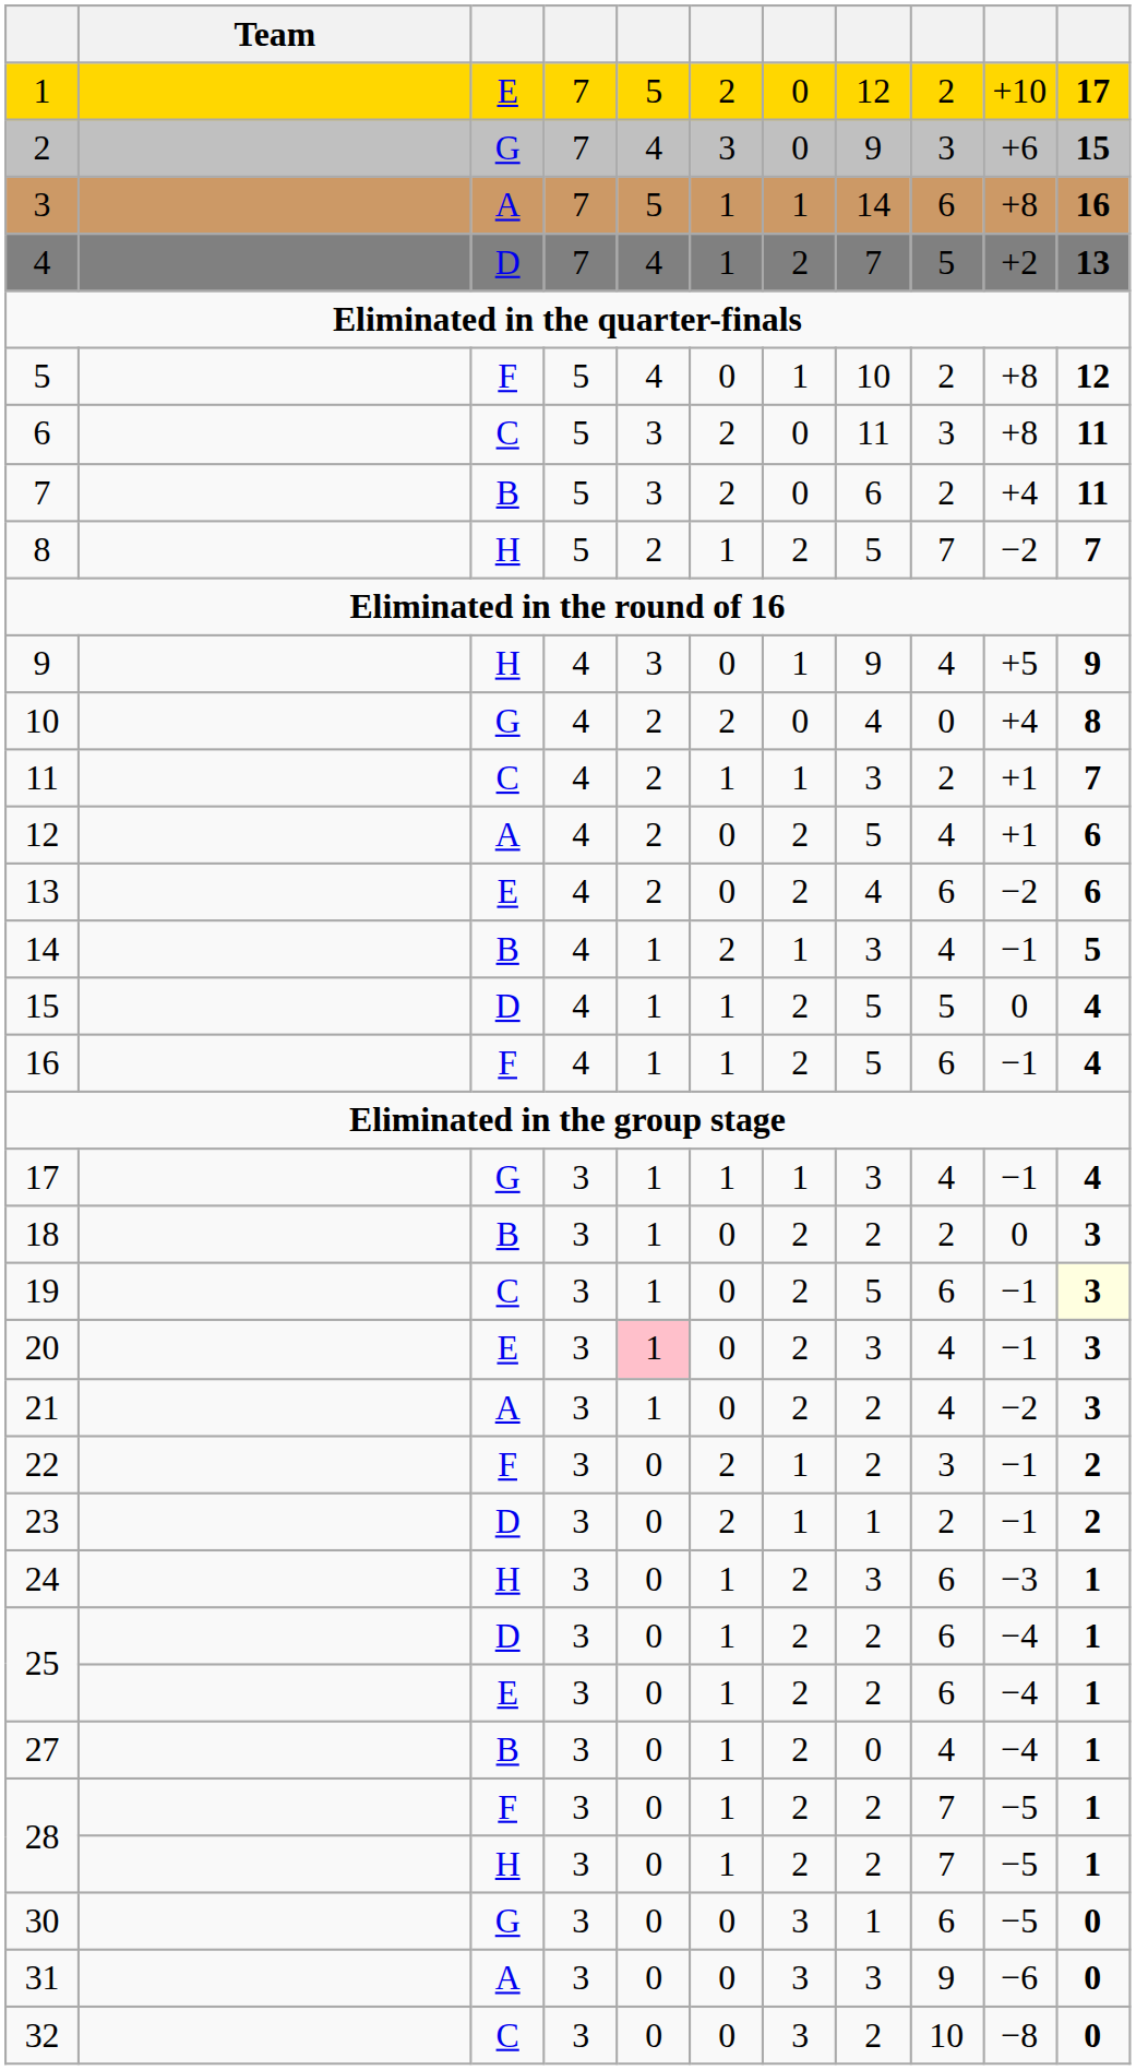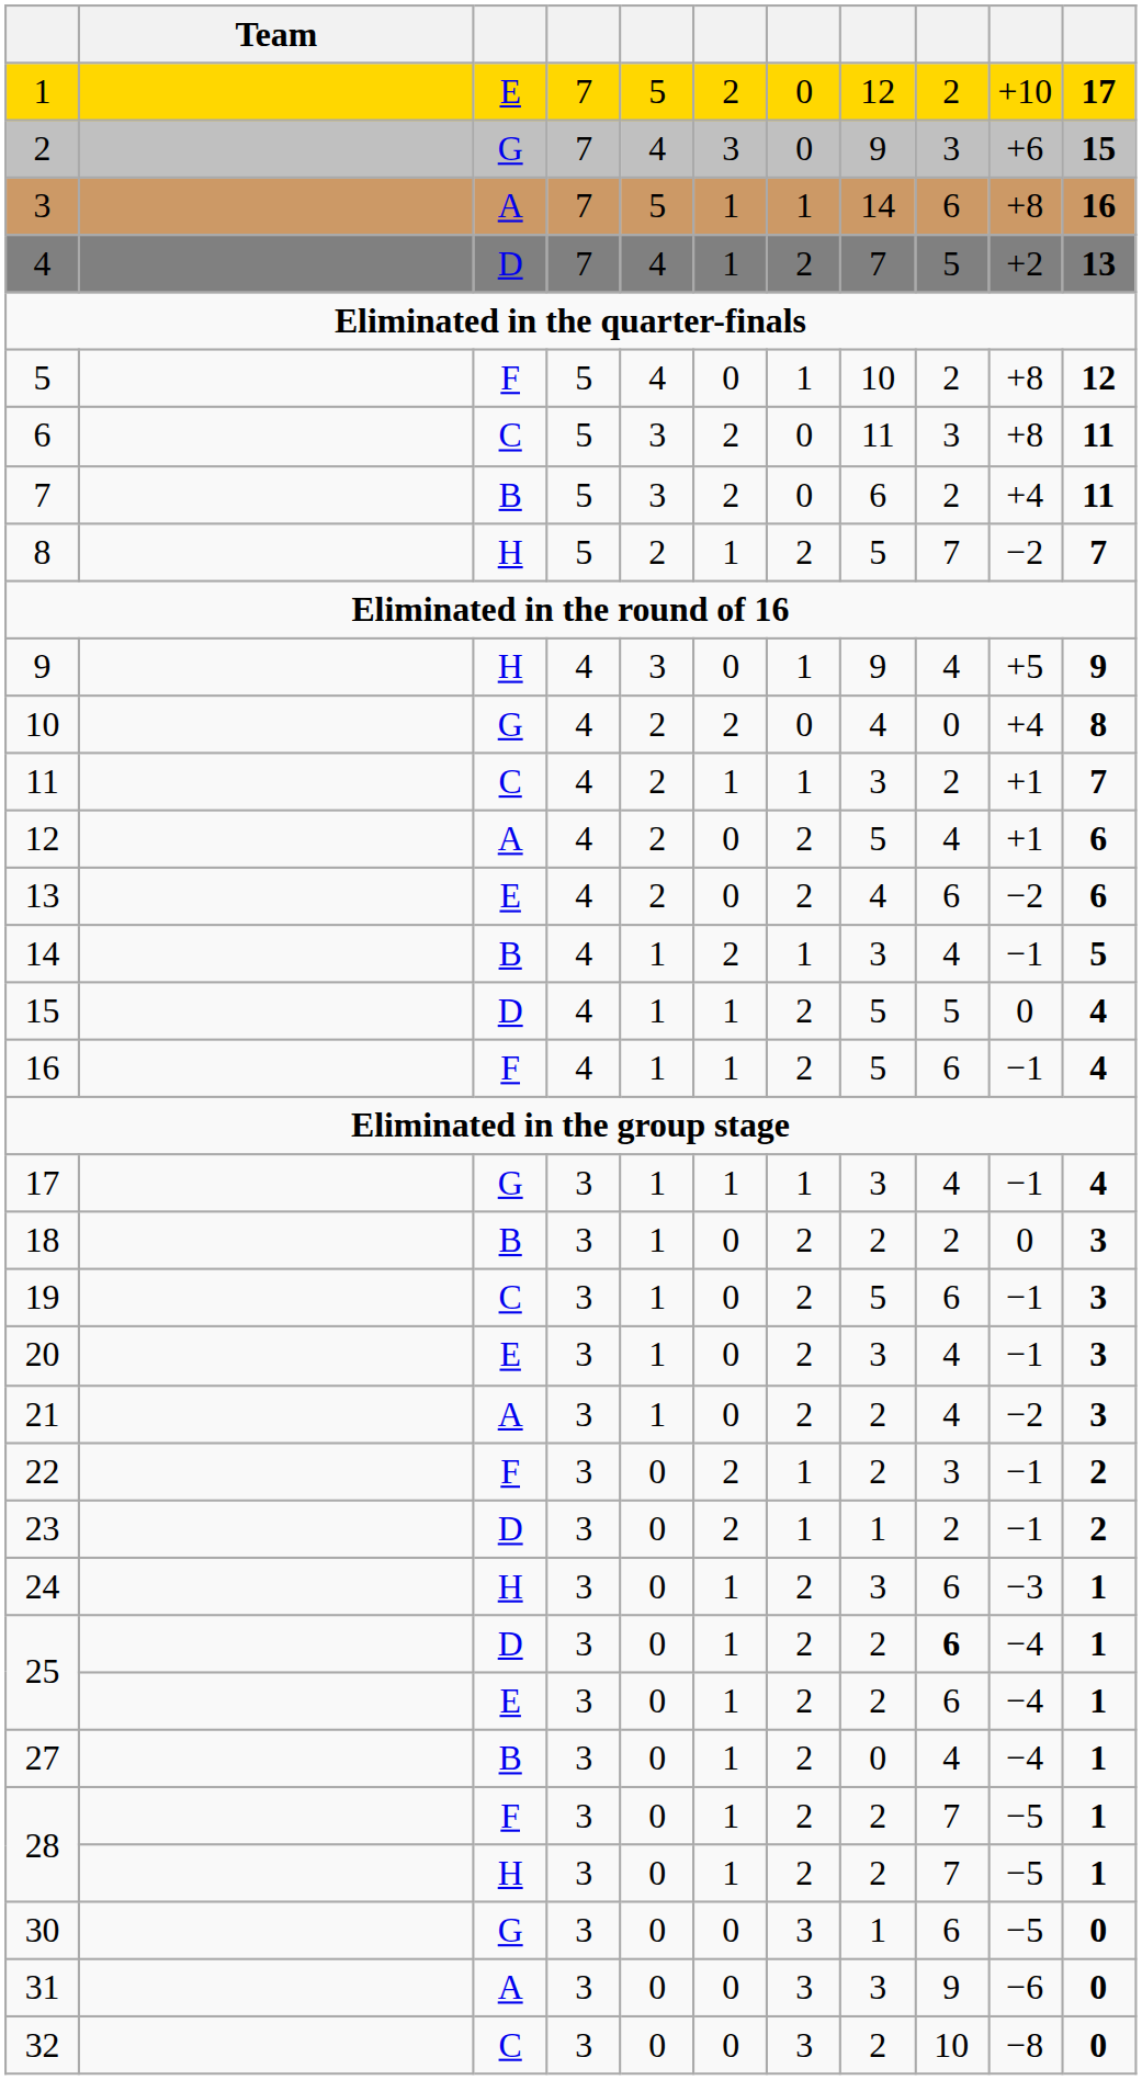19 | column 11: lightyellow background -> no background
20 | column 5: pink background -> no background
25 / D | column 9: normal -> bold
